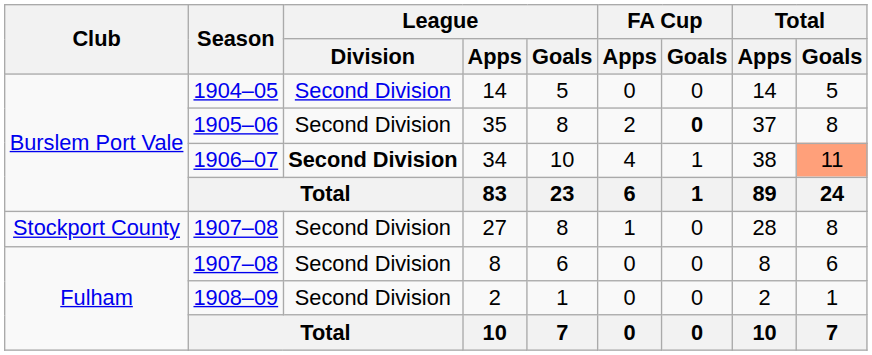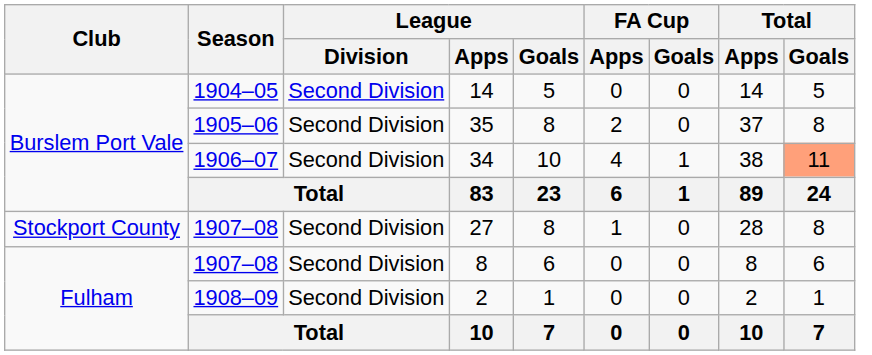35 | FA Cup / Goals: bold -> normal
34 | League / Division: bold -> normal
